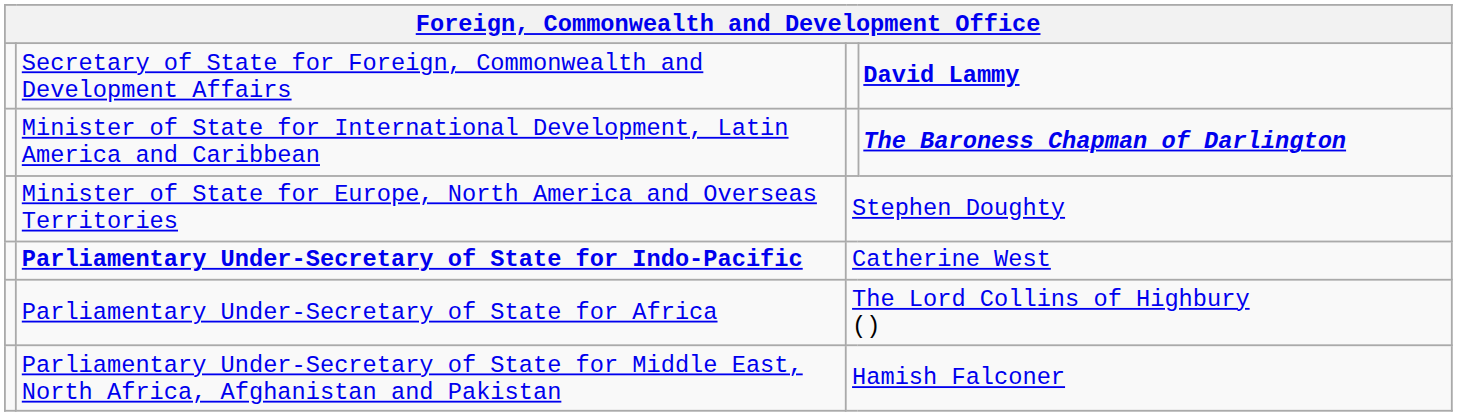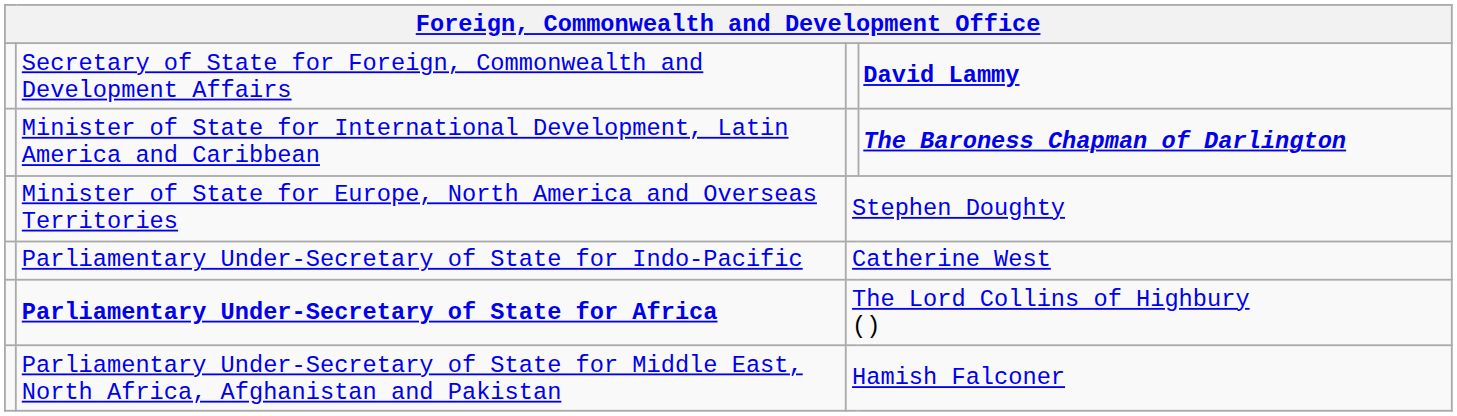Parliamentary Under-Secretary of State for Indo-Pacific | column 2: bold -> normal
Parliamentary Under-Secretary of State for Africa | column 2: normal -> bold
